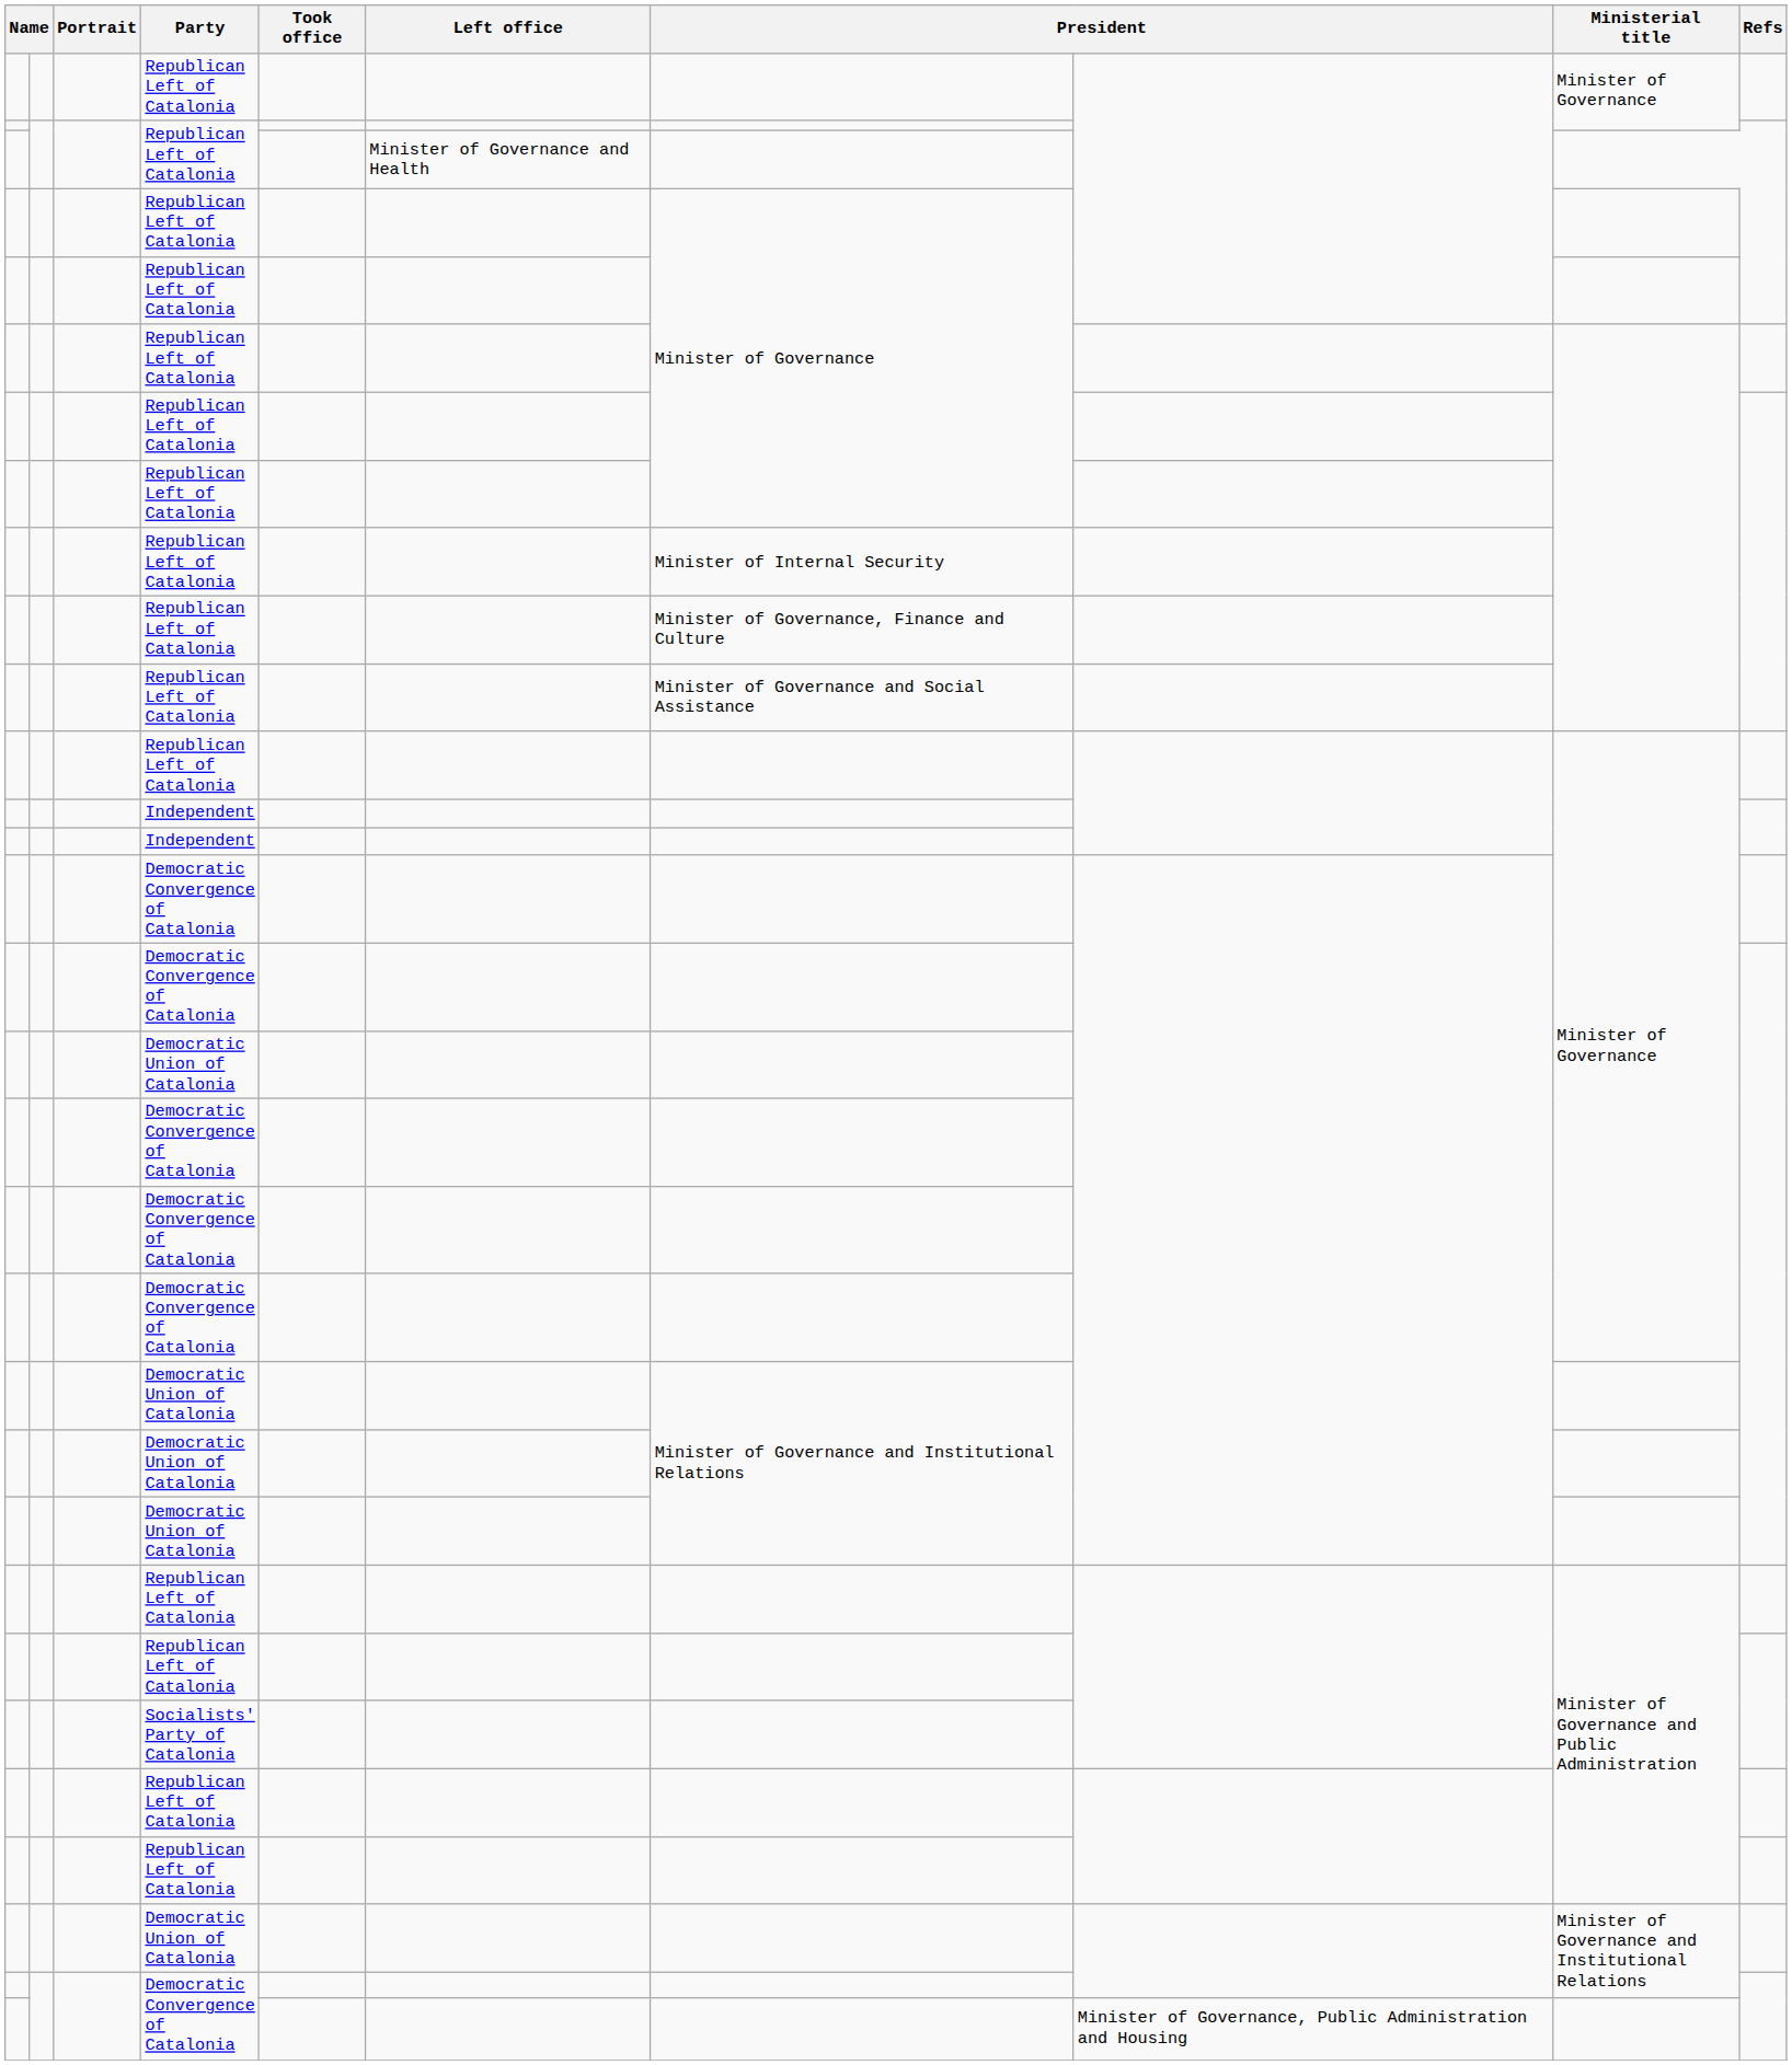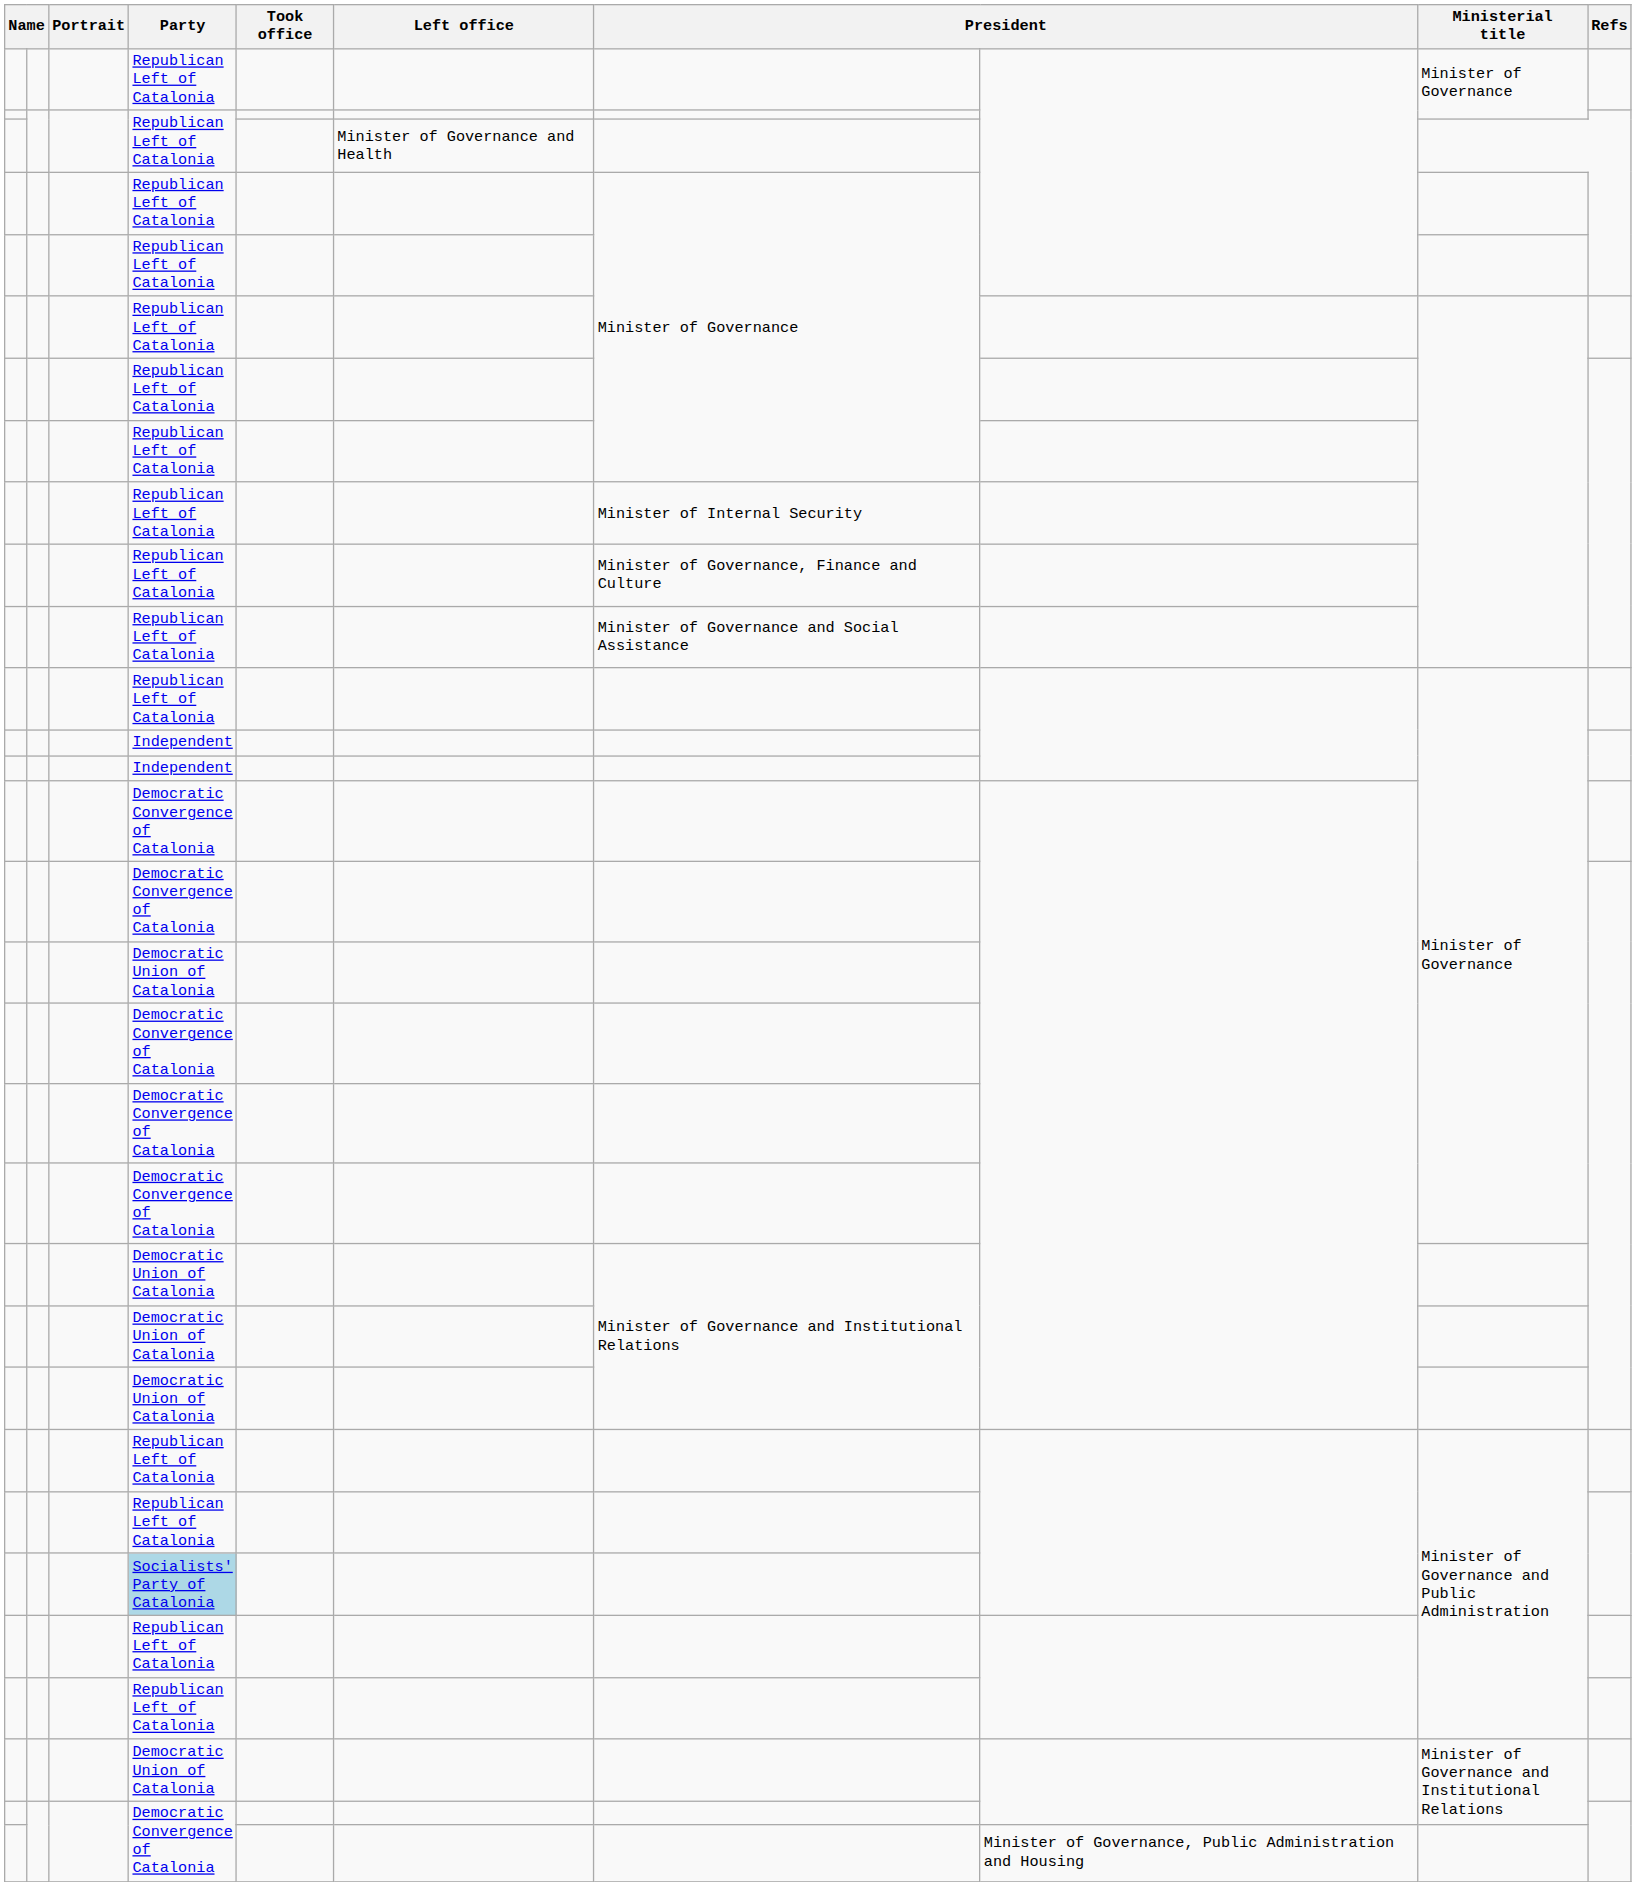Socialists' Party of Catalonia | Party: no background -> lightblue background
